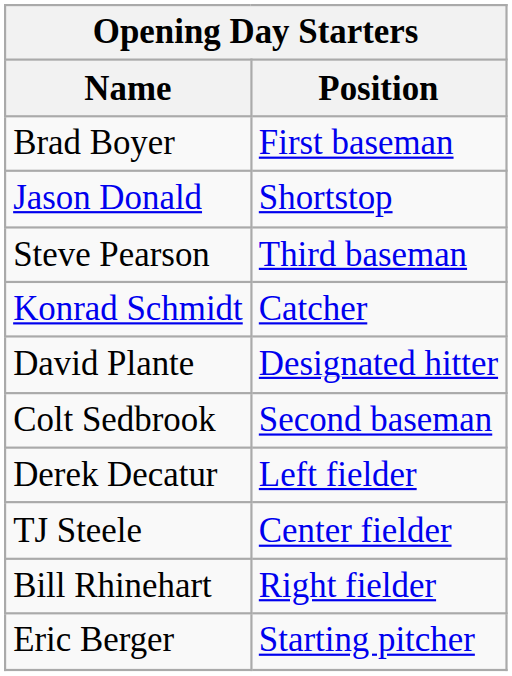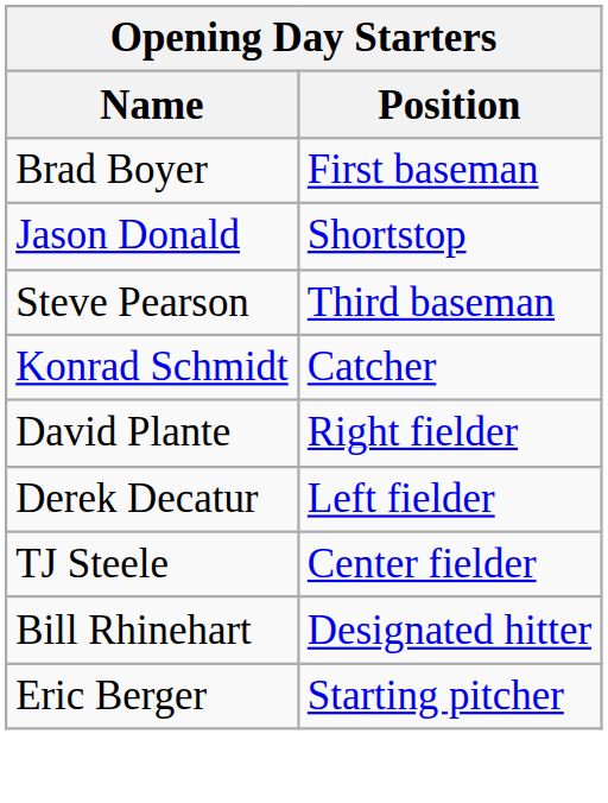David Plante | Position: Designated hitter -> Right fielder
- row: Colt Sedbrook | Second baseman
Bill Rhinehart | Position: Right fielder -> Designated hitter
